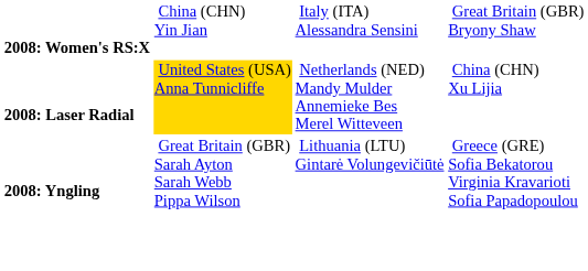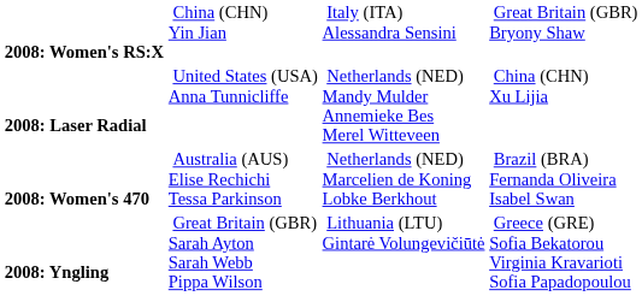2008: Laser Radial | column 2: gold background -> no background
+ row: 2008: Women's 470 | Australia (AUS) Elise Rechichi Tessa Parkinson | Netherlands (NED) Marcelien de Koning Lobke Berkhout | Brazil (BRA) Fernanda Oliveira Isabel Swan
